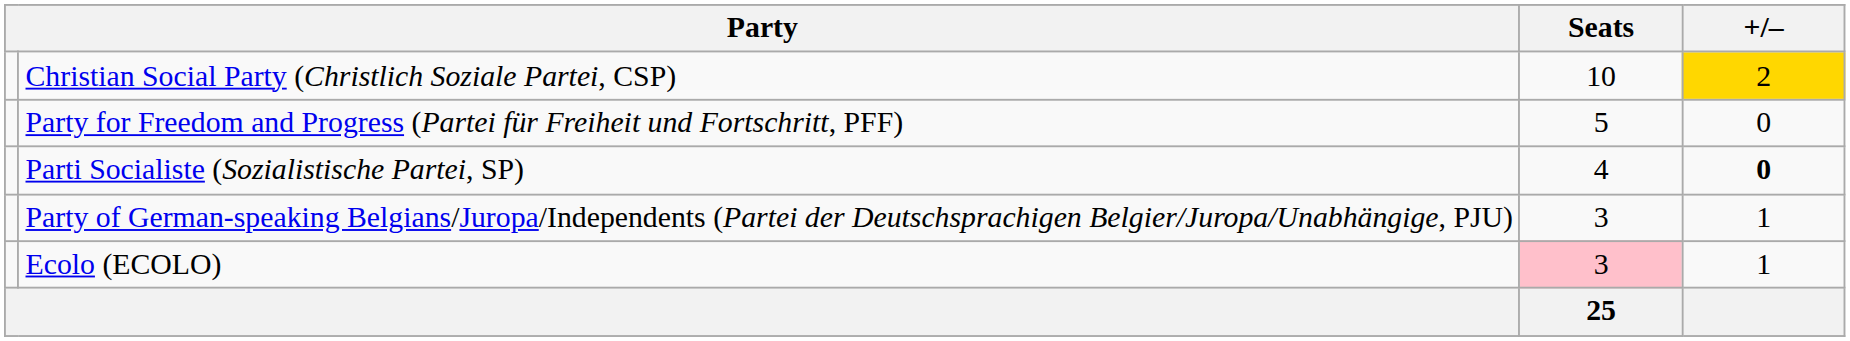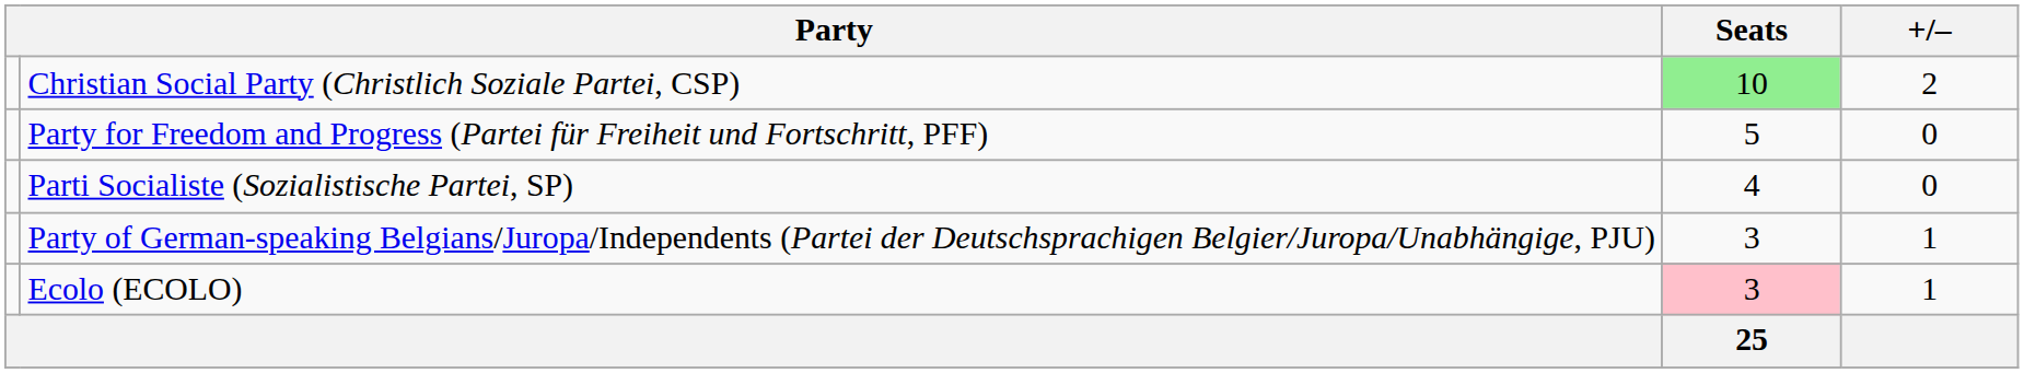Christian Social Party (Christlich Soziale Partei, CSP) | Seats: no background -> lightgreen background
Christian Social Party (Christlich Soziale Partei, CSP) | +/–: gold background -> no background
Parti Socialiste (Sozialistische Partei, SP) | +/–: bold -> normal
